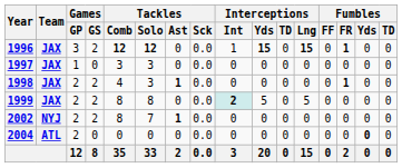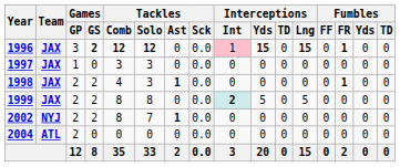1996 | Games / GS: normal -> bold
1996 | Interceptions / Int: no background -> pink background
2004 | Fumbles / Yds: bold -> normal
